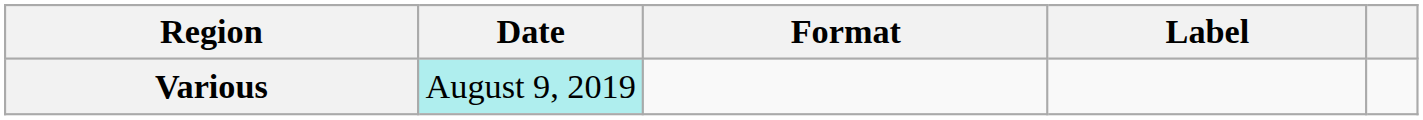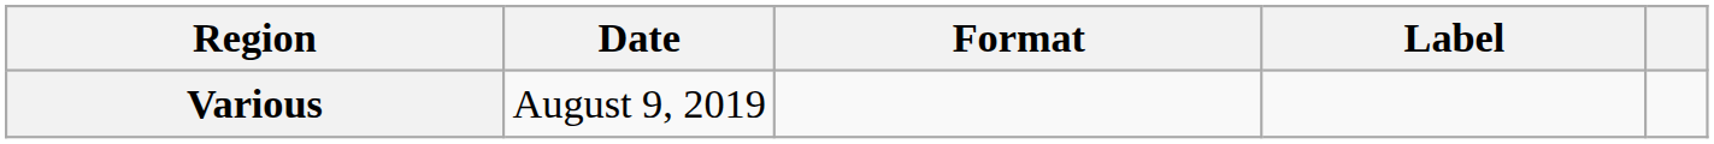Various | Date: paleturquoise background -> no background
